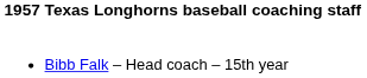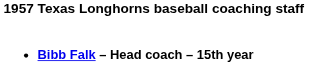Bibb Falk – Head coach – 15th year | column 1: normal -> bold
